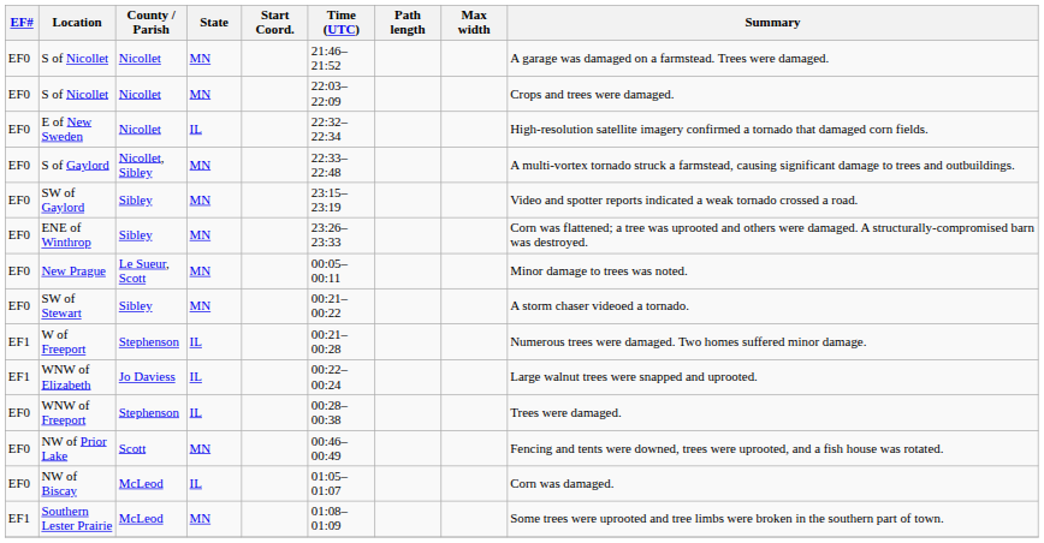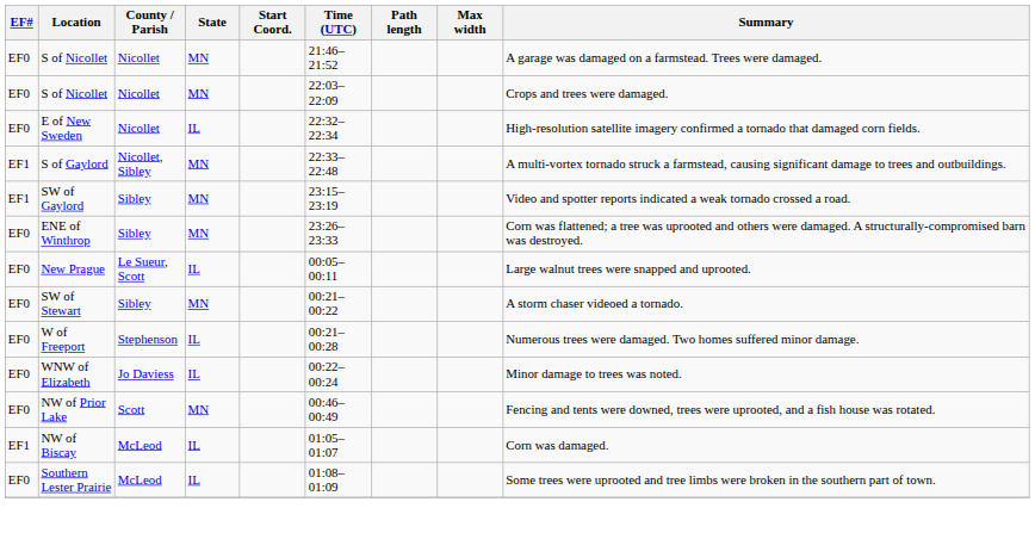S of Gaylord | EF#: EF0 -> EF1
SW of Gaylord | EF#: EF0 -> EF1
New Prague | State: MN -> IL
New Prague | Summary: Minor damage to trees was noted. -> Large walnut trees were snapped and uprooted.
W of Freeport | EF#: EF1 -> EF0
WNW of Elizabeth | EF#: EF1 -> EF0
WNW of Elizabeth | Summary: Large walnut trees were snapped and uprooted. -> Minor damage to trees was noted.
- row: EF0 | WNW of Freeport | Stephenson | IL | 00:28–00:38 | Trees were damaged.
NW of Biscay | EF#: EF0 -> EF1
Southern Lester Prairie | EF#: EF1 -> EF0
Southern Lester Prairie | State: MN -> IL
